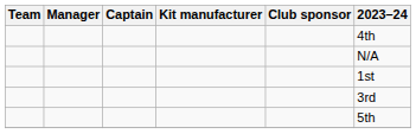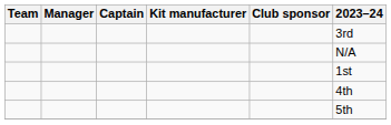row 2 | 2023–24: 4th -> 3rd
row 5 | 2023–24: 3rd -> 4th
